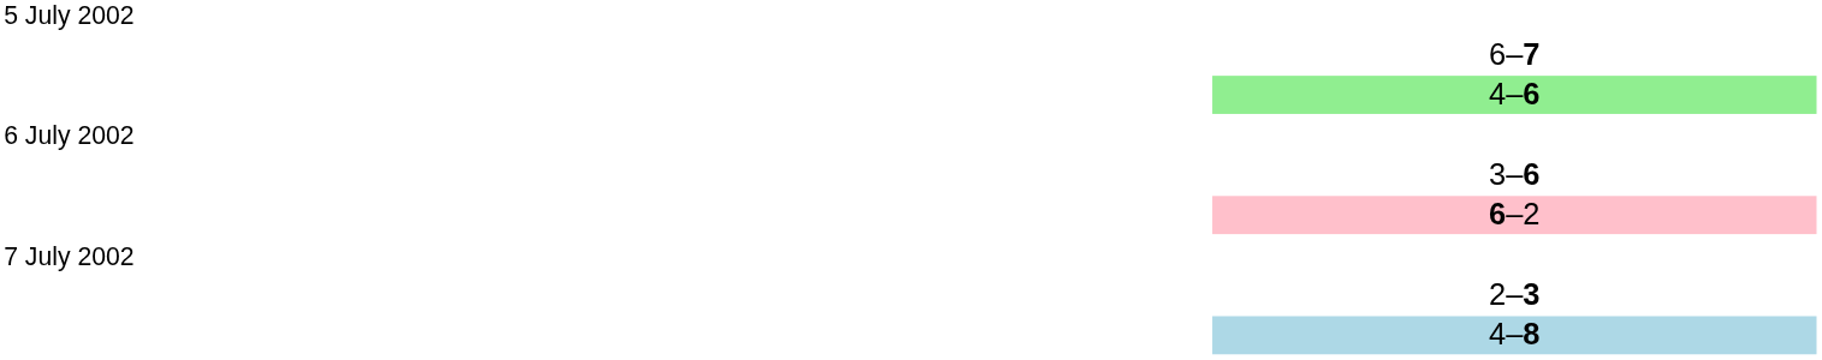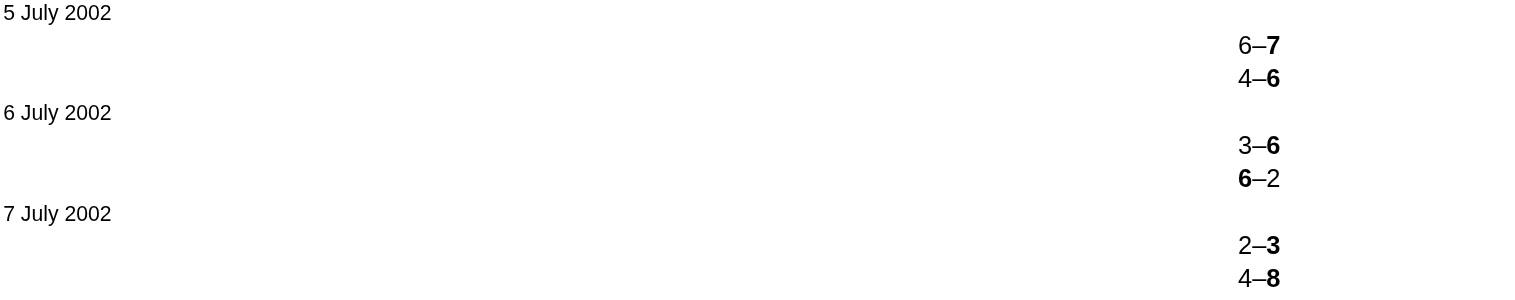4–6 | column 2: lightgreen background -> no background
6–2 | column 2: pink background -> no background
4–8 | column 2: lightblue background -> no background
